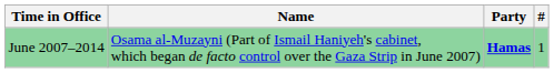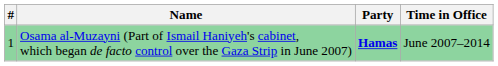columns swapped: # <-> Time in Office
